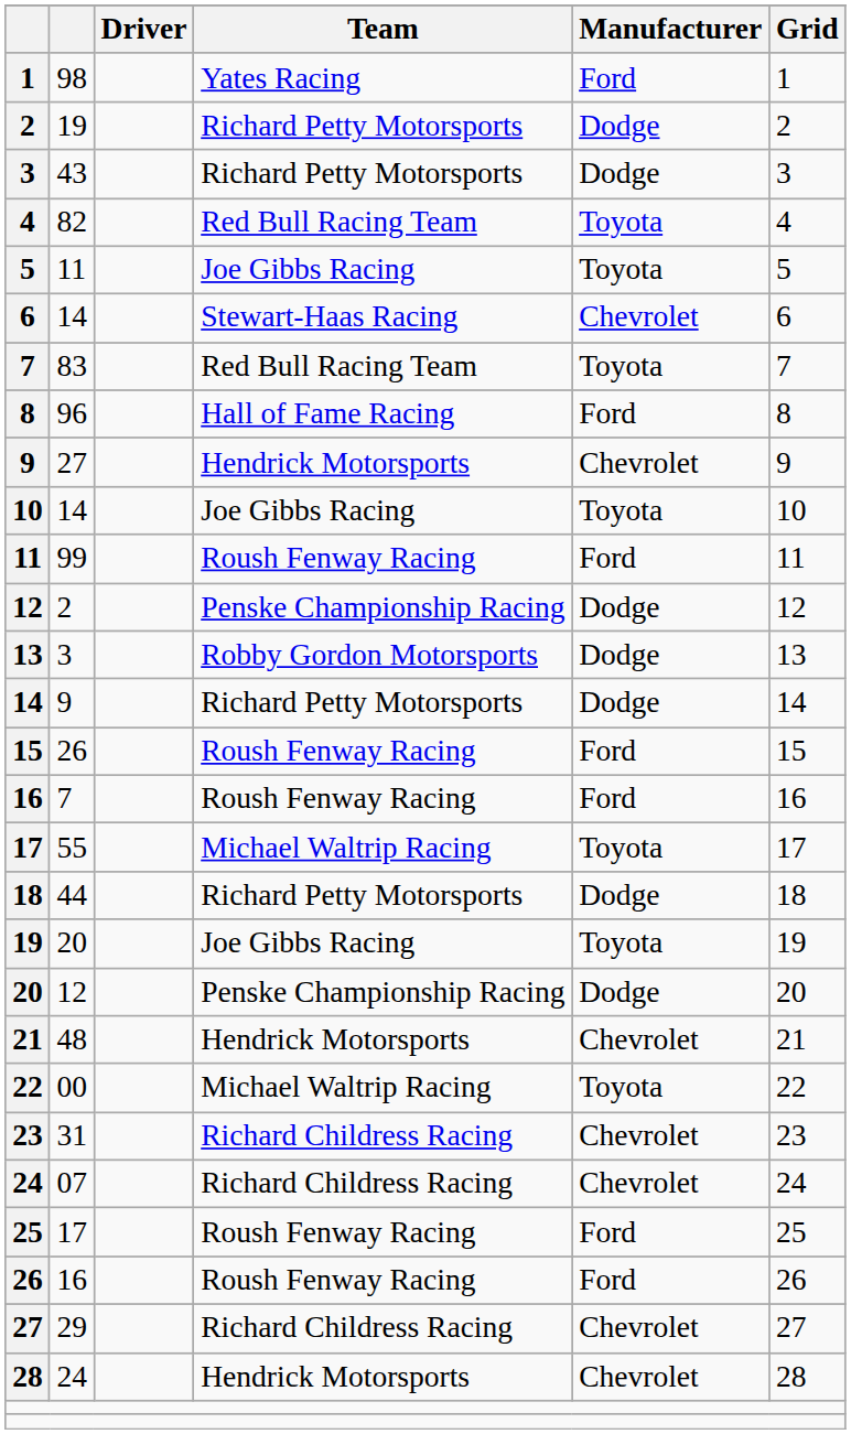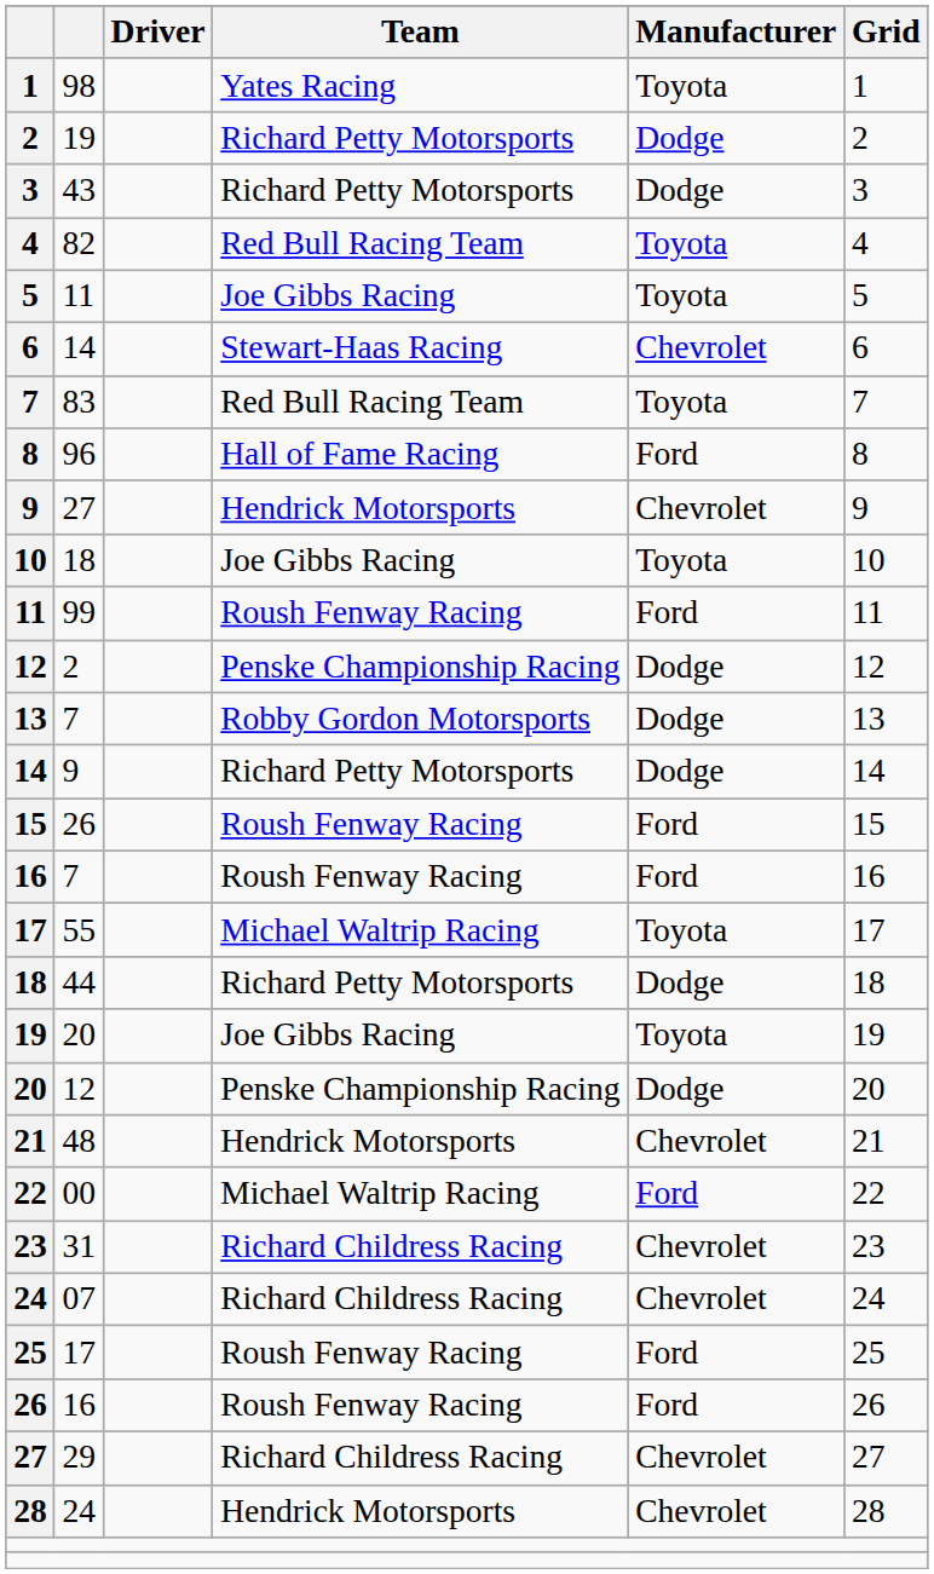row 2 | Manufacturer: Ford -> Toyota
row 11 | column 2: 14 -> 18
row 14 | column 2: 3 -> 7
row 23 | Manufacturer: Toyota -> Ford
